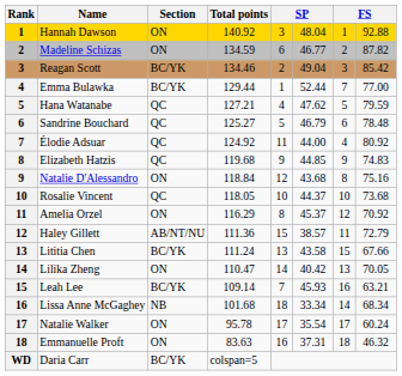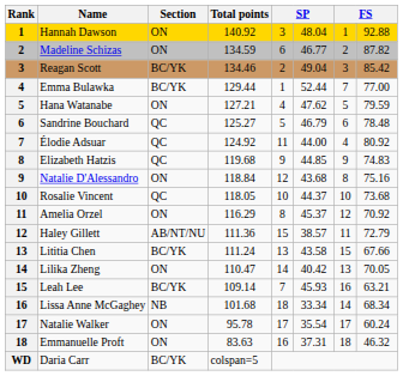Hana Watanabe | Section: QC -> ON
